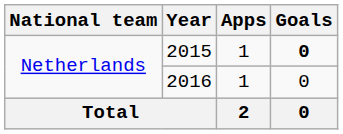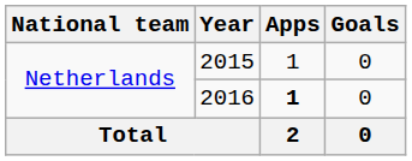2015 | Goals: bold -> normal
2016 | Apps: normal -> bold
